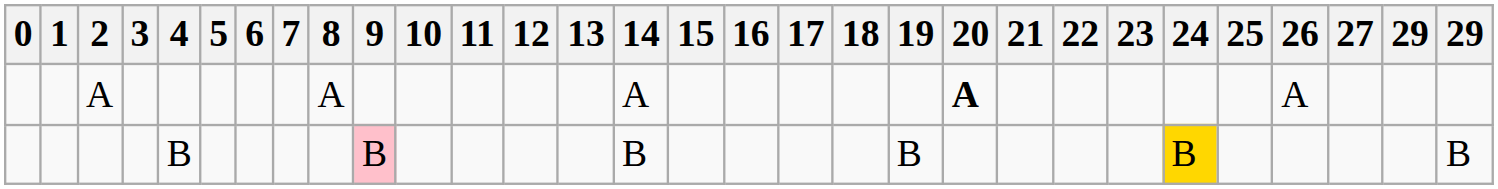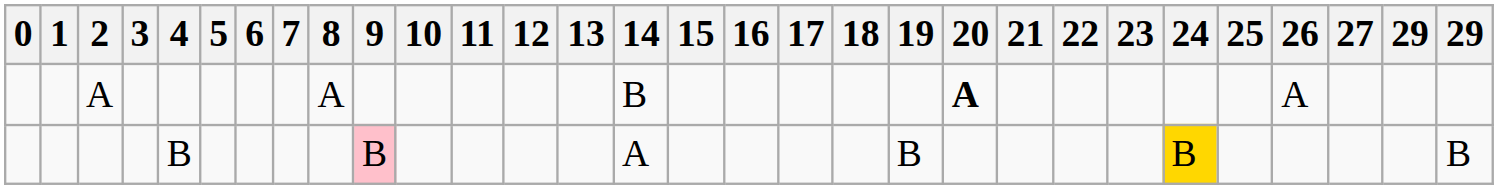row 2 | 14: A -> B
row 3 | 14: B -> A
